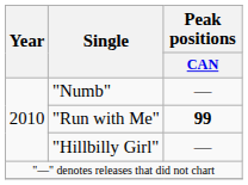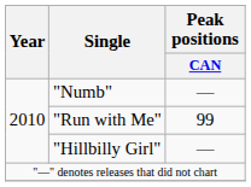"Run with Me" | Peak positions / CAN: bold -> normal
